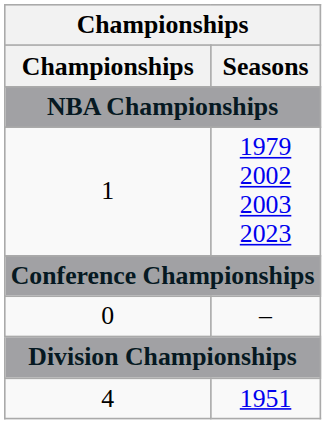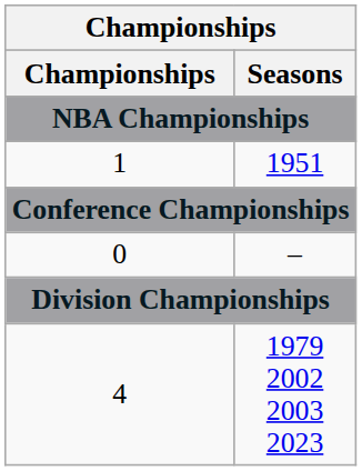1 | Seasons: 1979 2002 2003 2023 -> 1951
4 | Seasons: 1951 -> 1979 2002 2003 2023
